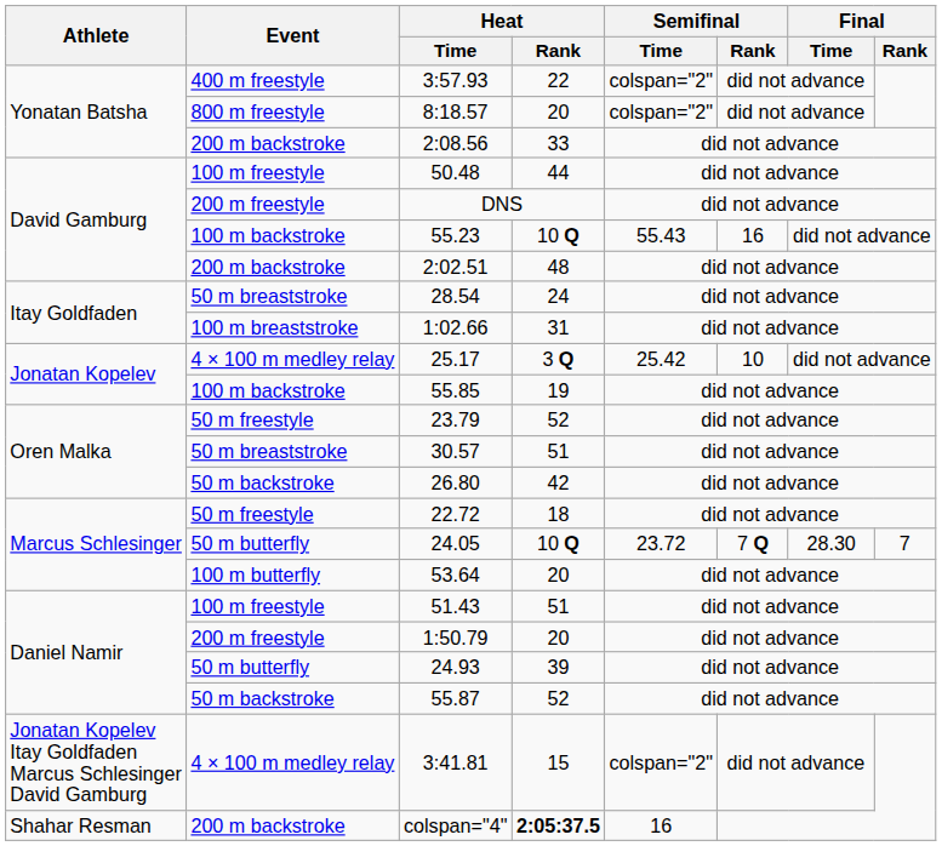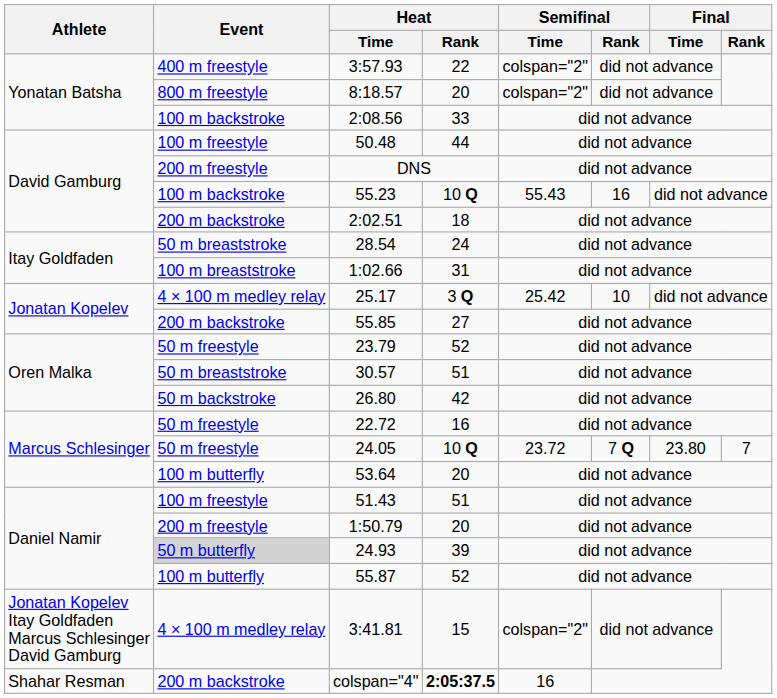2:08.56 | Event: 200 m backstroke -> 100 m backstroke
2:02.51 | Heat / Rank: 48 -> 18
55.85 | Event: 100 m backstroke -> 200 m backstroke
55.85 | Heat / Rank: 19 -> 27
22.72 | Heat / Rank: 18 -> 16
24.05 | Event: 50 m butterfly -> 50 m freestyle
24.05 | Final / Time: 28.30 -> 23.80
24.93 | Event: no background -> lightgrey background
55.87 | Event: 50 m backstroke -> 100 m butterfly
